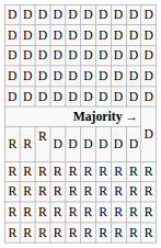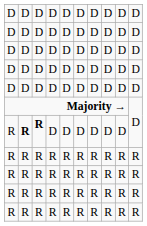R / D | column 2: normal -> bold
R / D | column 3: normal -> bold
